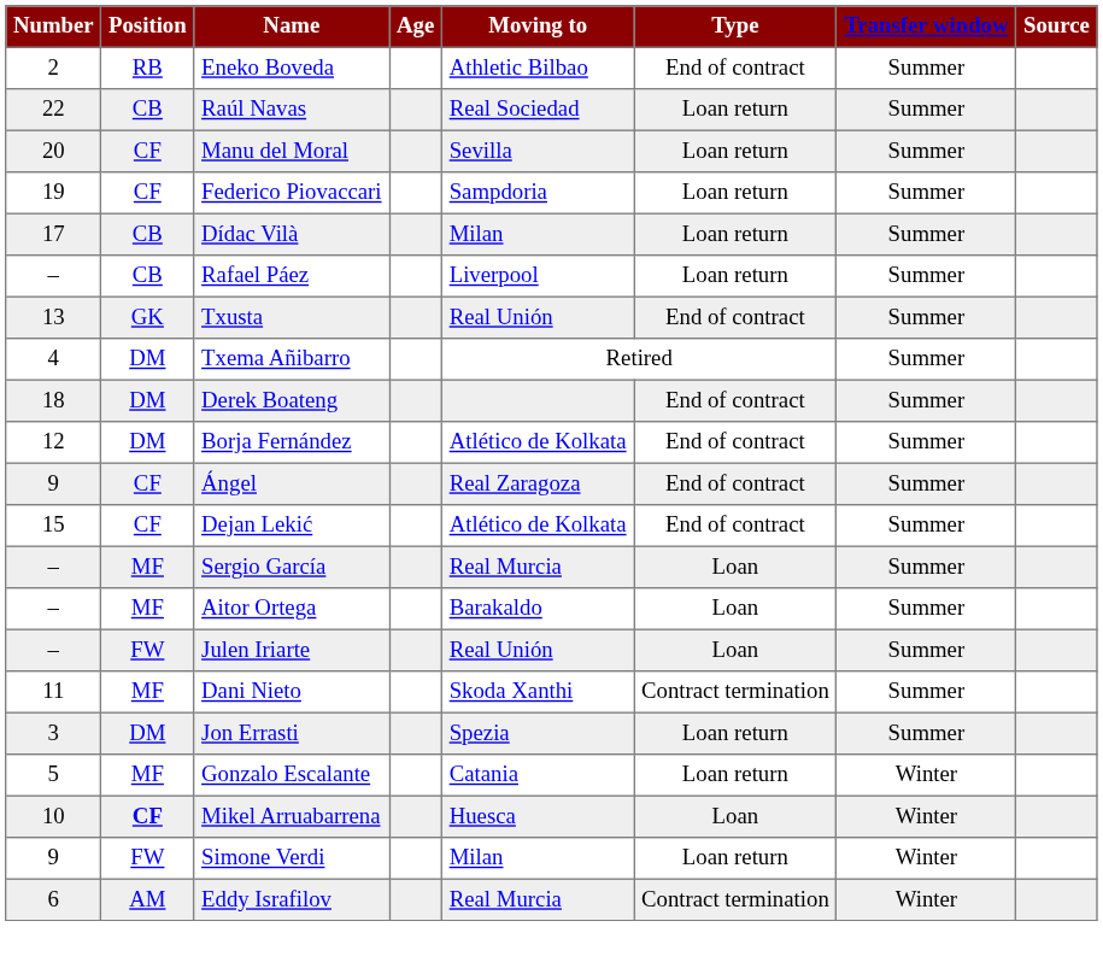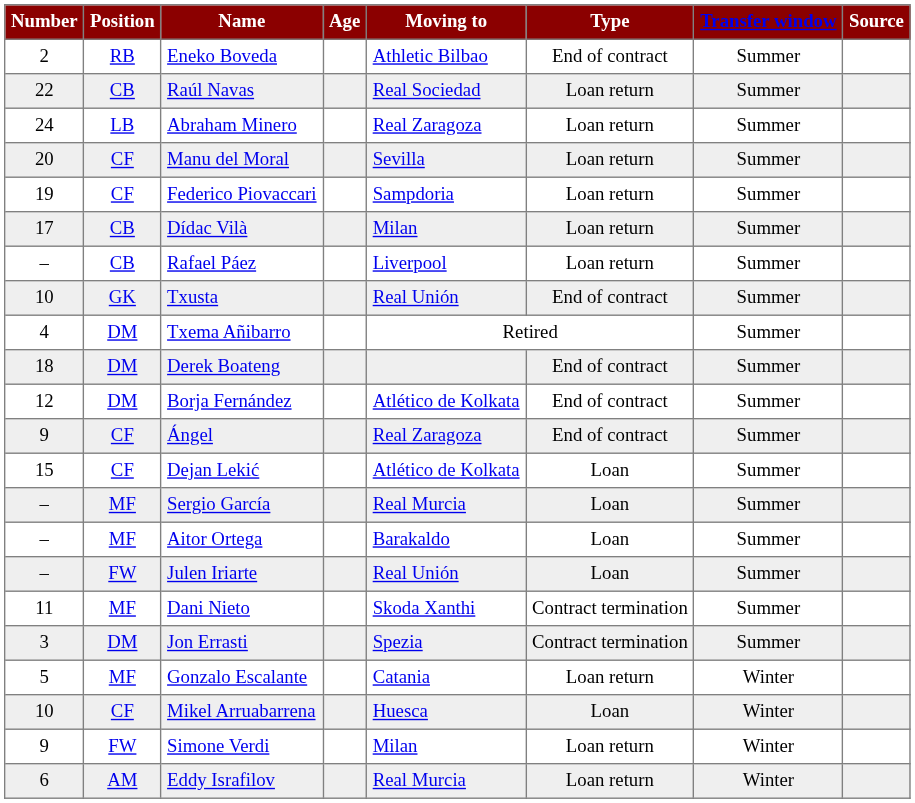+ row: 24 | LB | Abraham Minero | Real Zaragoza | Loan return | Summer
Txusta | Number: 13 -> 10
Dejan Lekić | Type: End of contract -> Loan
Jon Errasti | Type: Loan return -> Contract termination
Mikel Arruabarrena | Position: bold -> normal
Eddy Israfilov | Type: Contract termination -> Loan return
